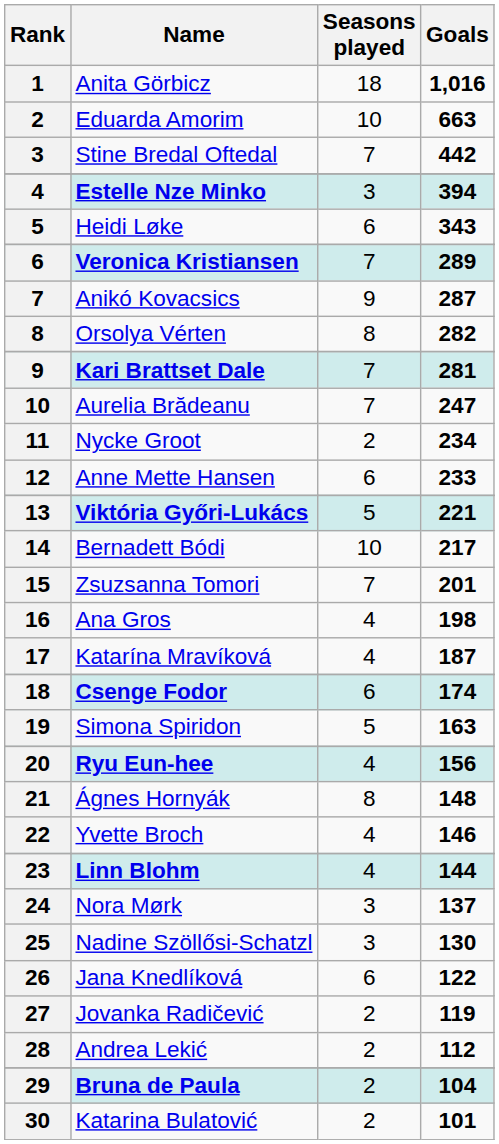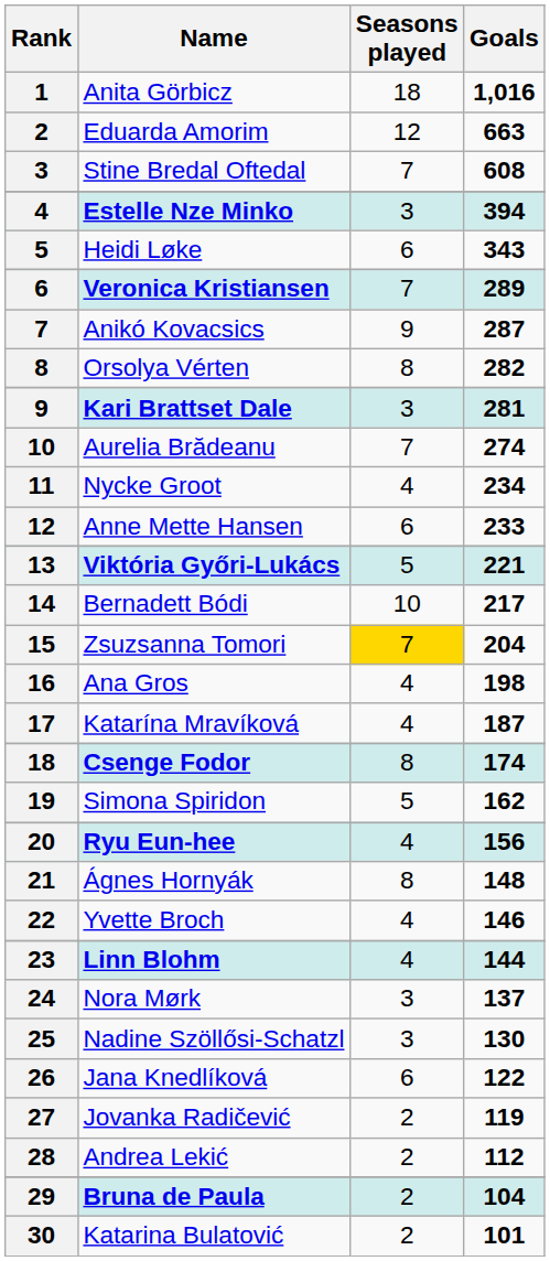Eduarda Amorim | Seasons played: 10 -> 12
Stine Bredal Oftedal | Goals: 442 -> 608
Kari Brattset Dale | Seasons played: 7 -> 3
Aurelia Brădeanu | Goals: 247 -> 274
Nycke Groot | Seasons played: 2 -> 4
Zsuzsanna Tomori | Seasons played: no background -> gold background
Zsuzsanna Tomori | Goals: 201 -> 204
Csenge Fodor | Seasons played: 6 -> 8
Simona Spiridon | Goals: 163 -> 162
